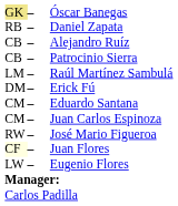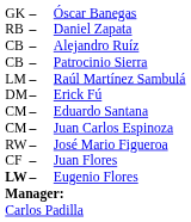Óscar Banegas | column 1: khaki background -> no background
Juan Flores | column 1: lightyellow background -> no background
Eugenio Flores | column 1: normal -> bold
